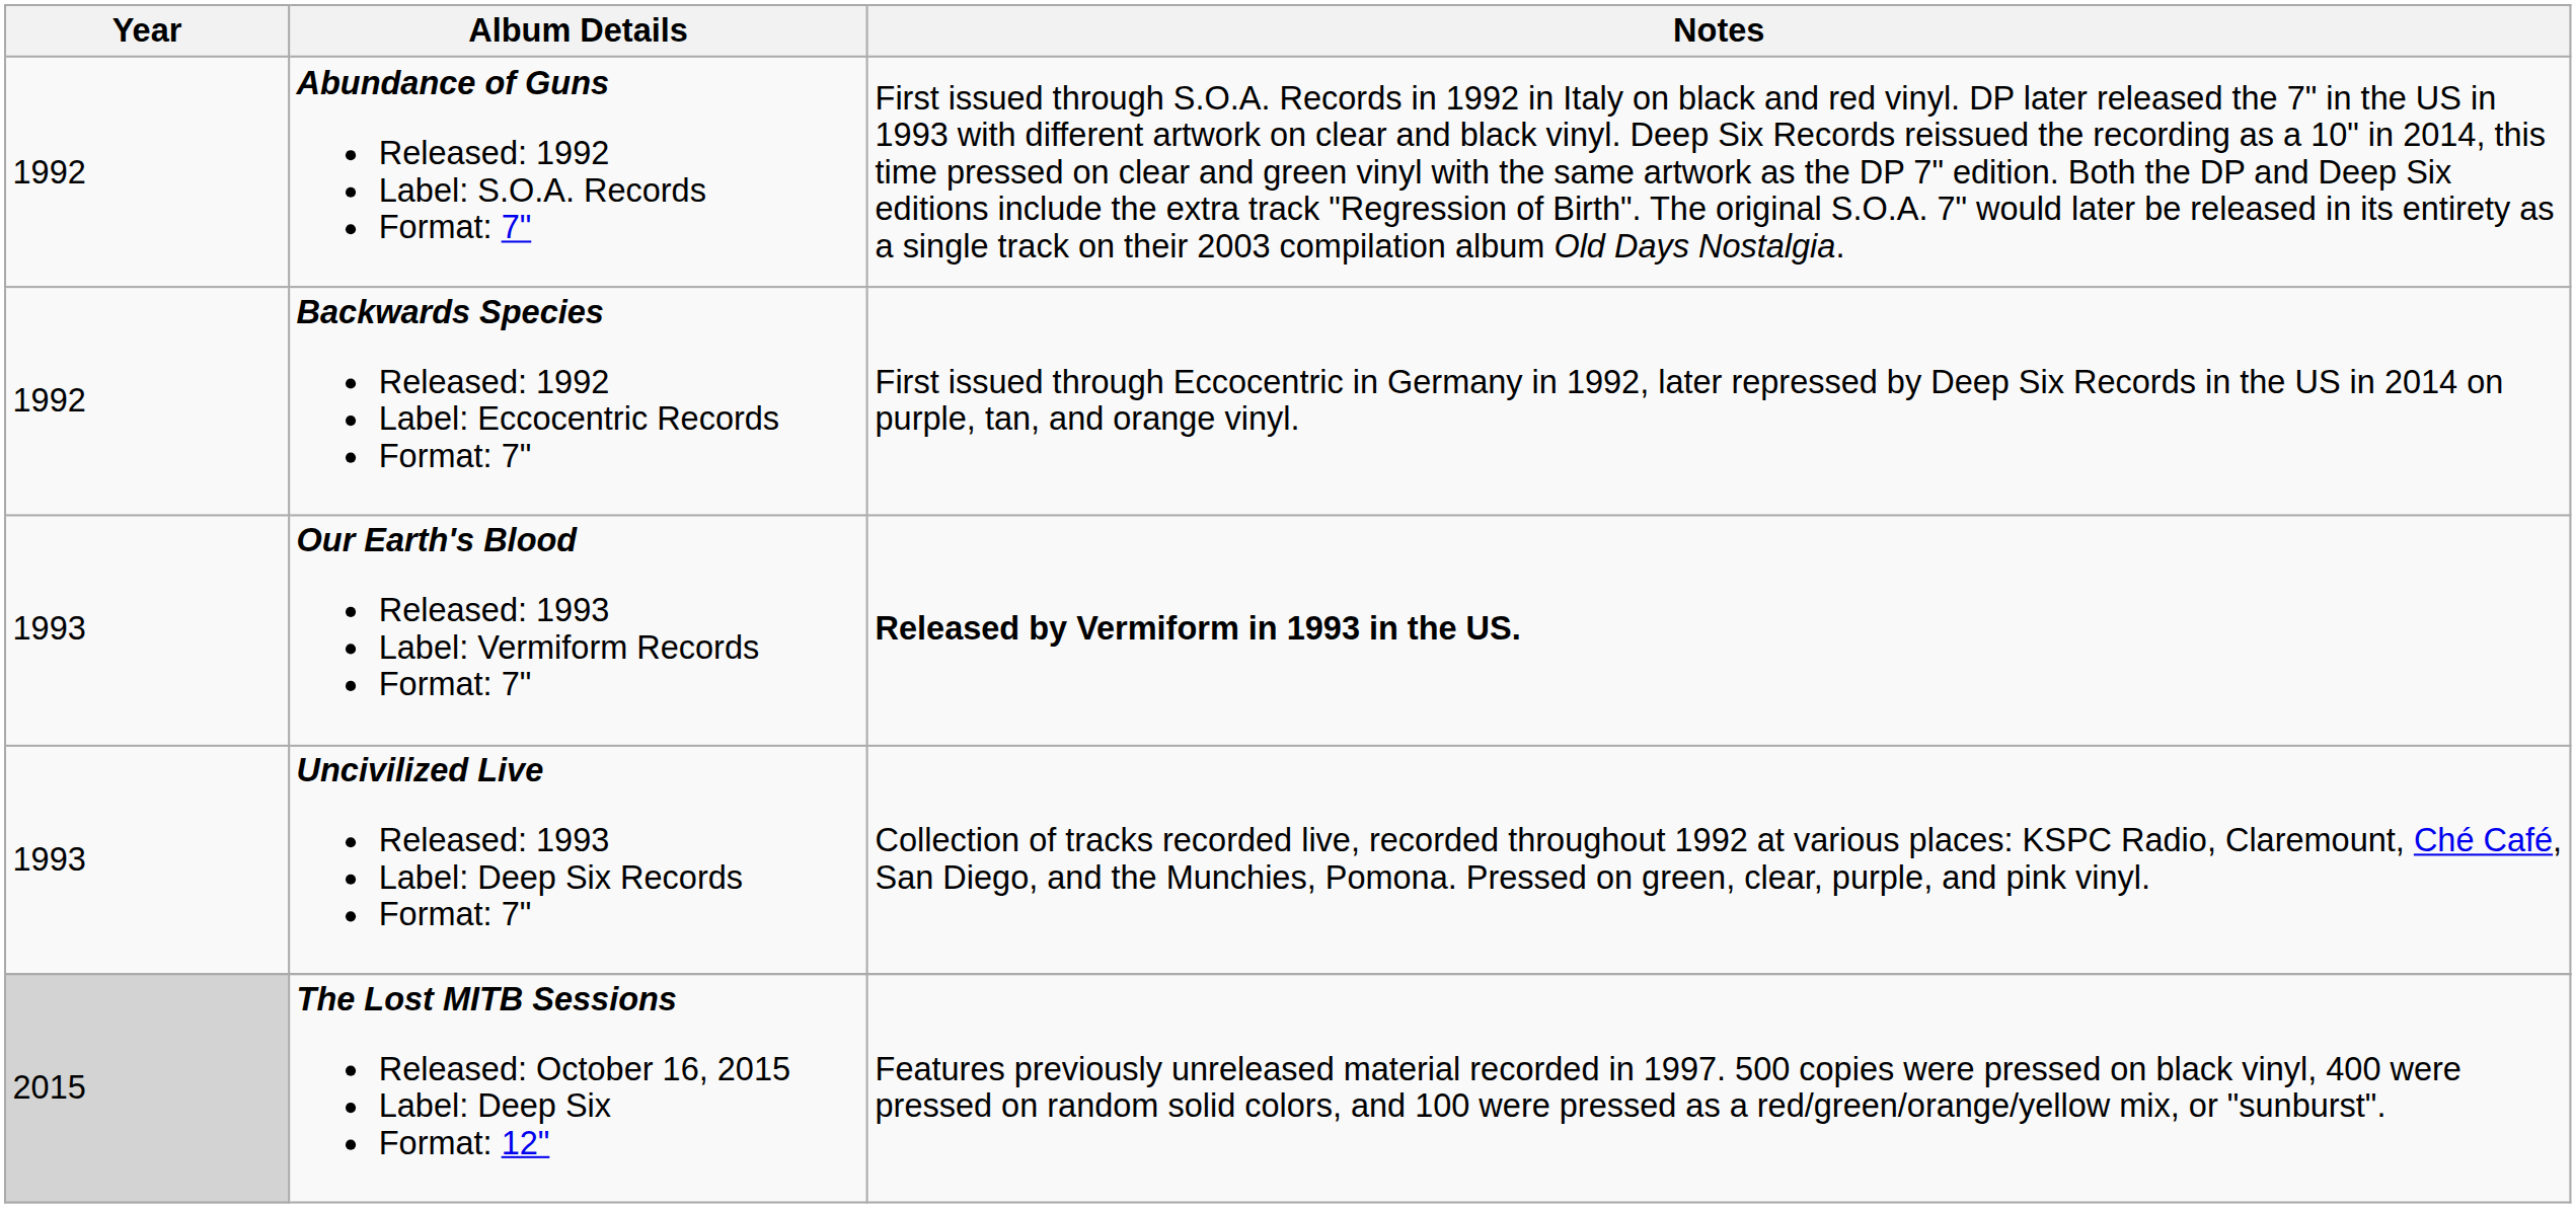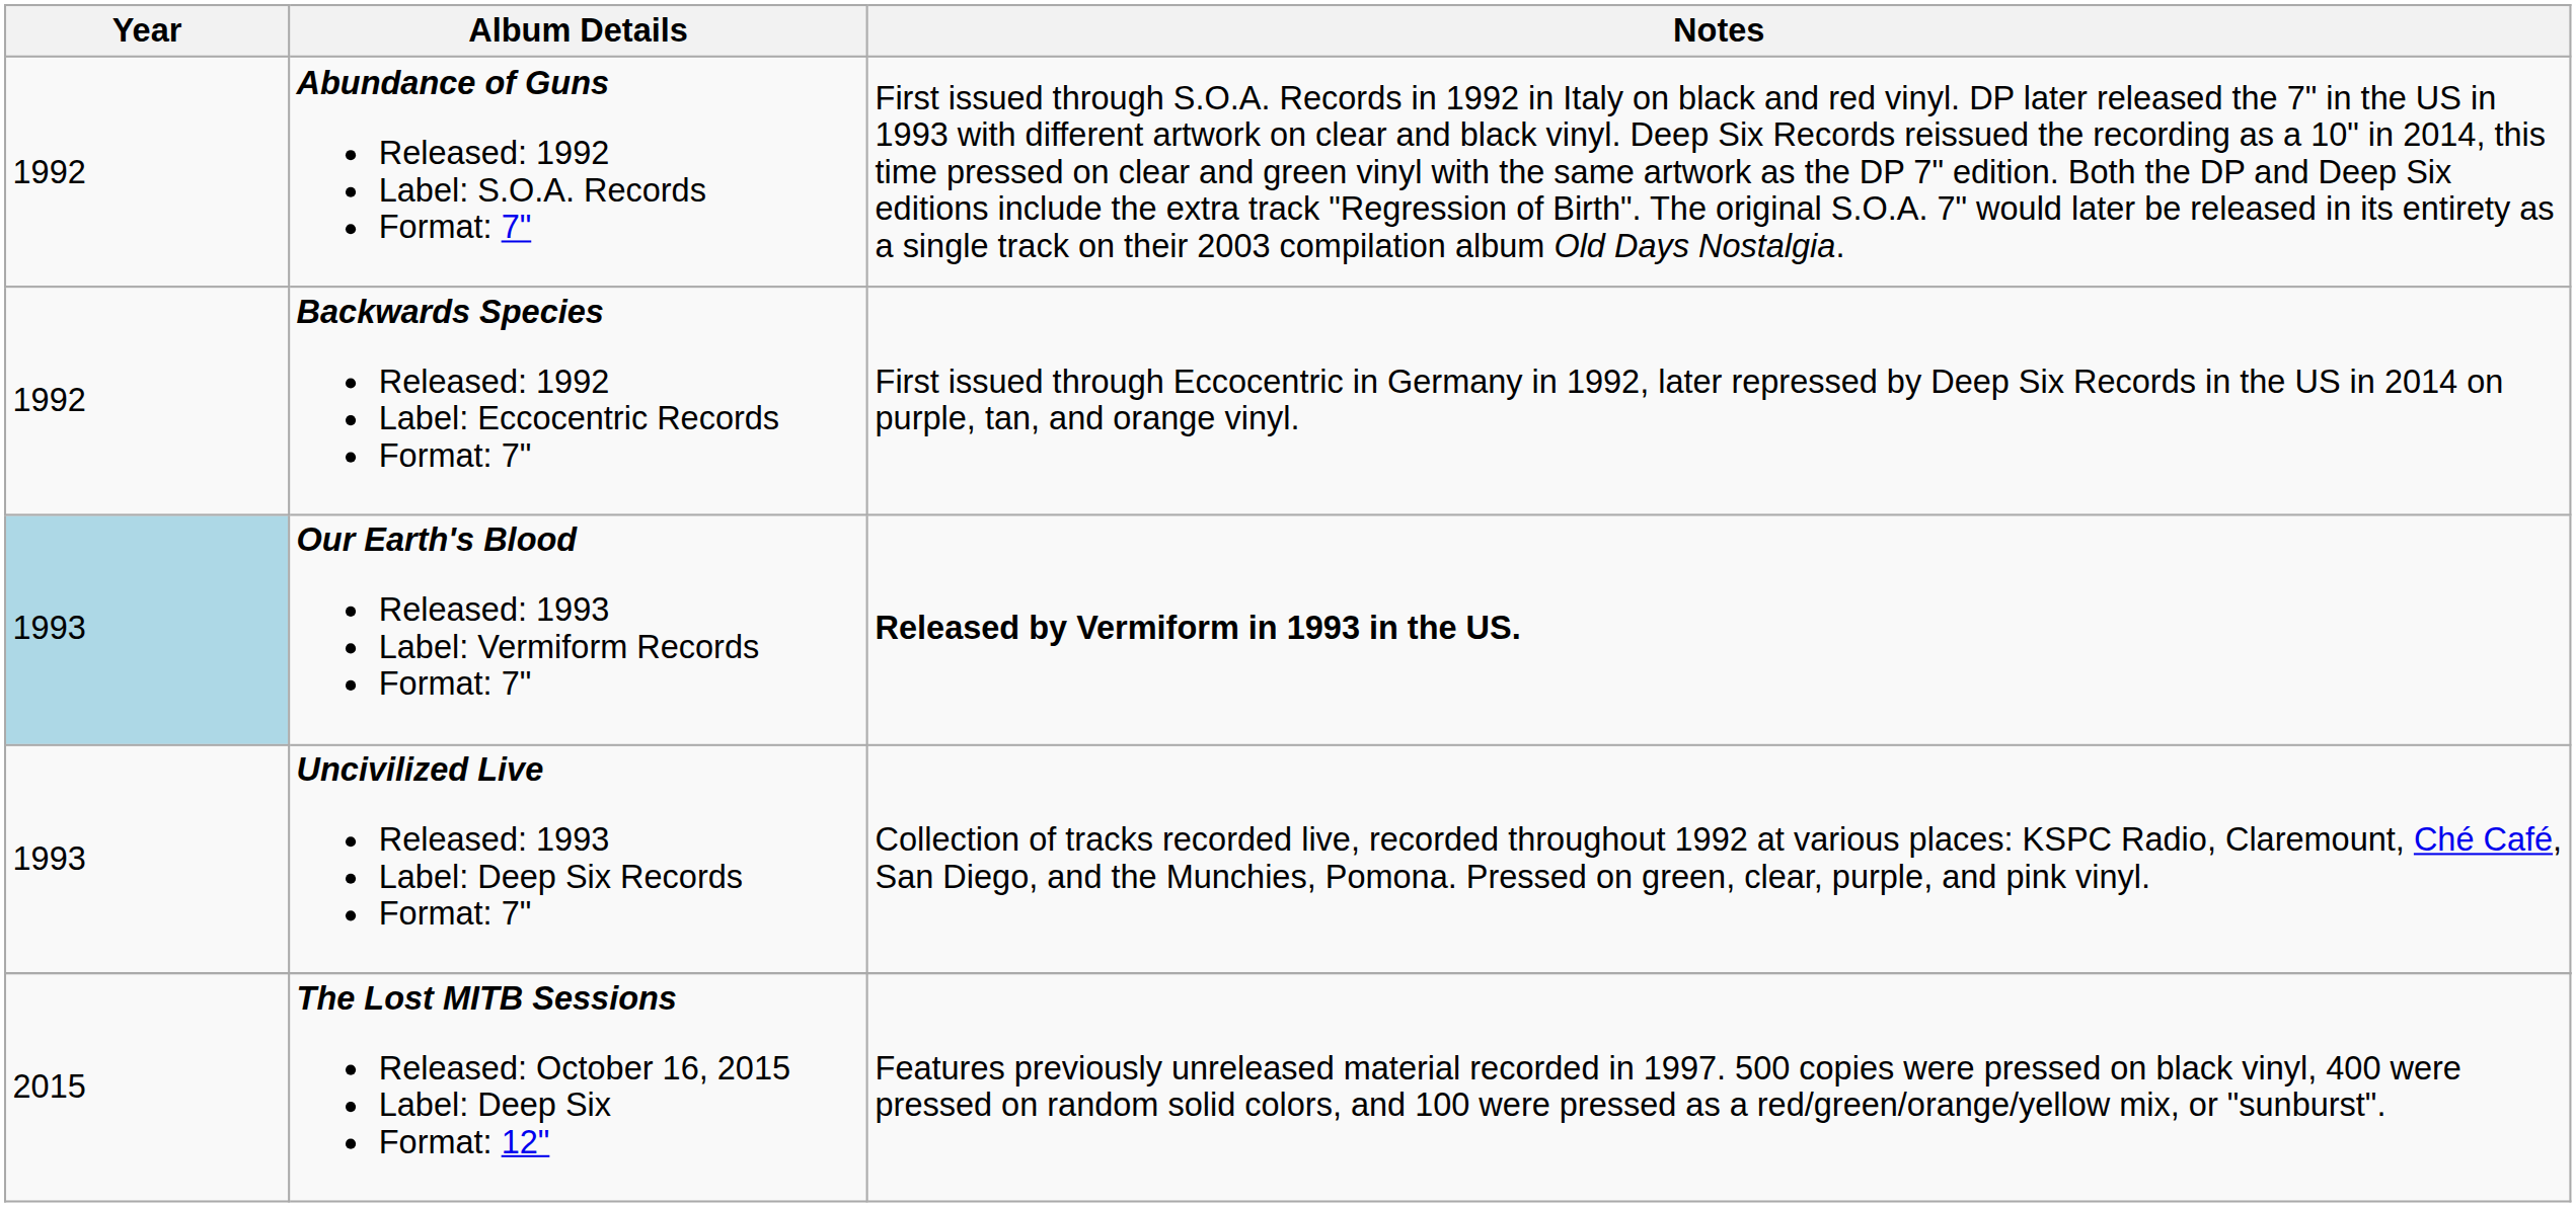row 4 | Year: no background -> lightblue background
row 6 | Year: lightgrey background -> no background
